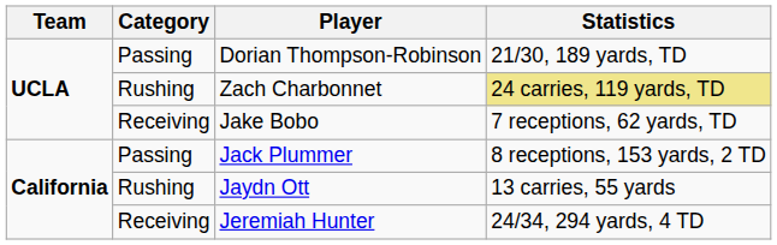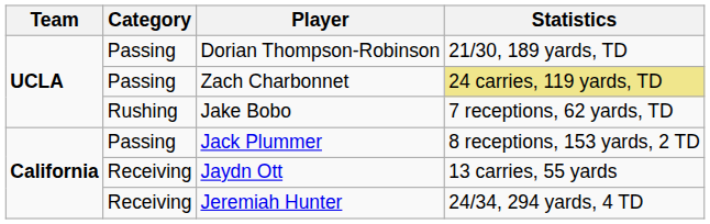Zach Charbonnet | Category: Rushing -> Passing
Jake Bobo | Category: Receiving -> Rushing
Jaydn Ott | Category: Rushing -> Receiving
